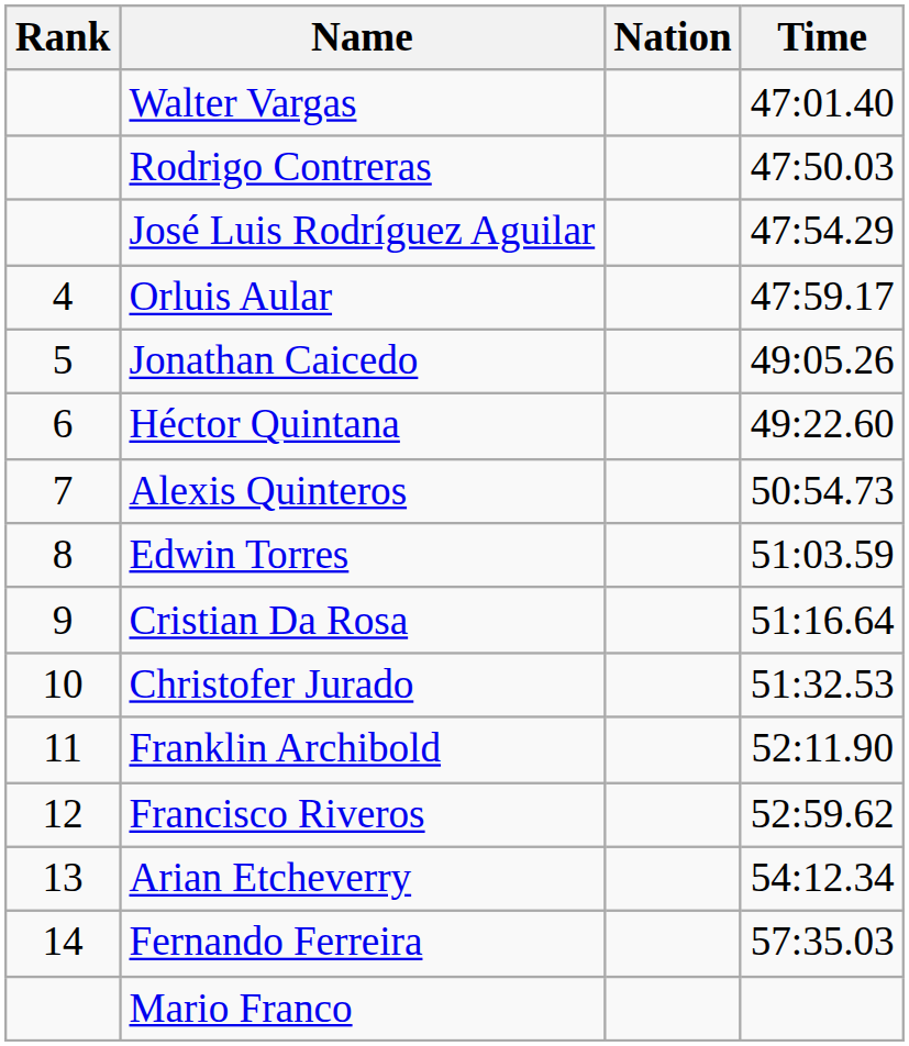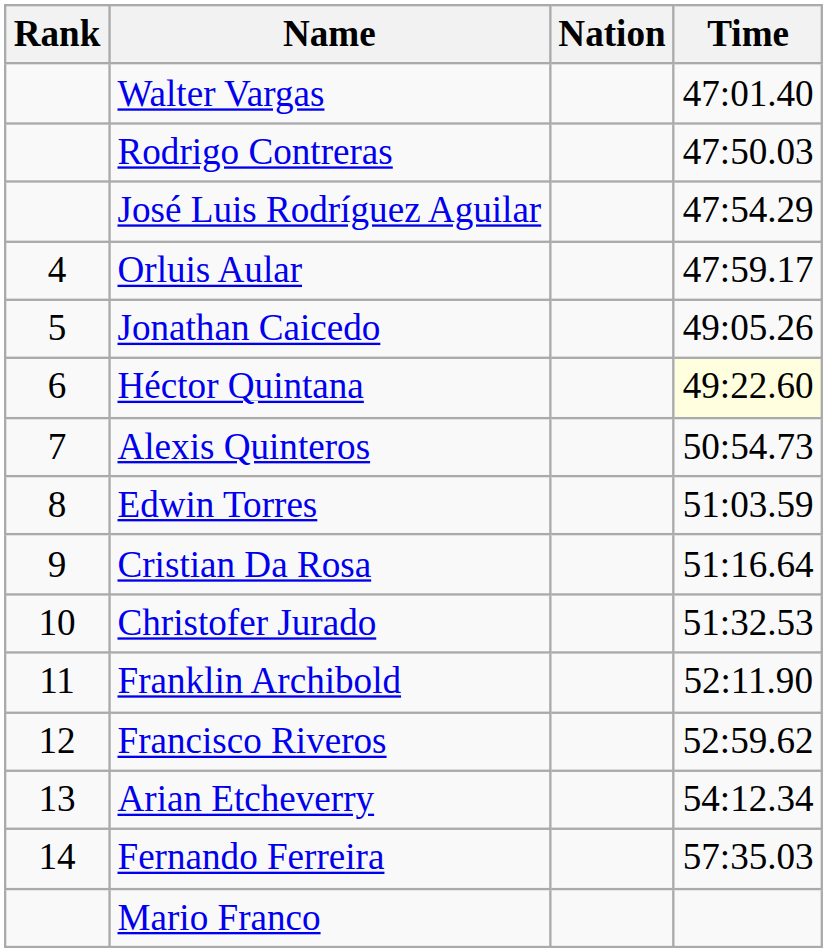Héctor Quintana | Time: no background -> lightyellow background
